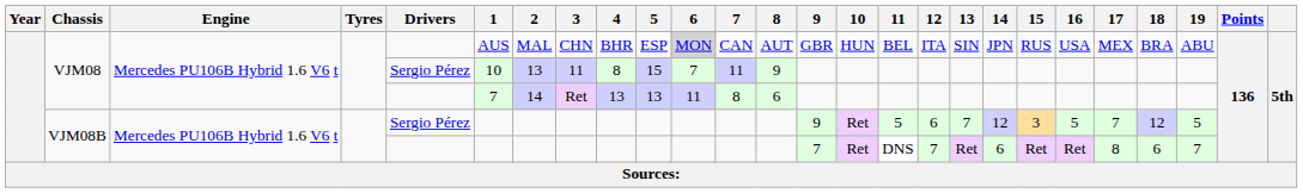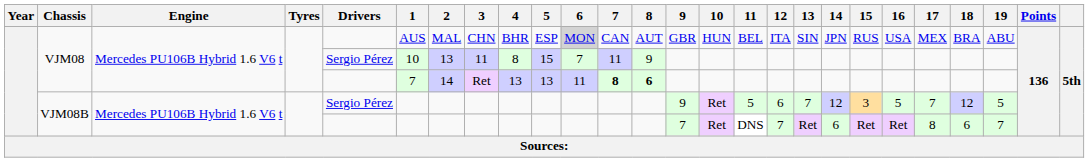row 4 | 7: normal -> bold
row 4 | 8: normal -> bold
